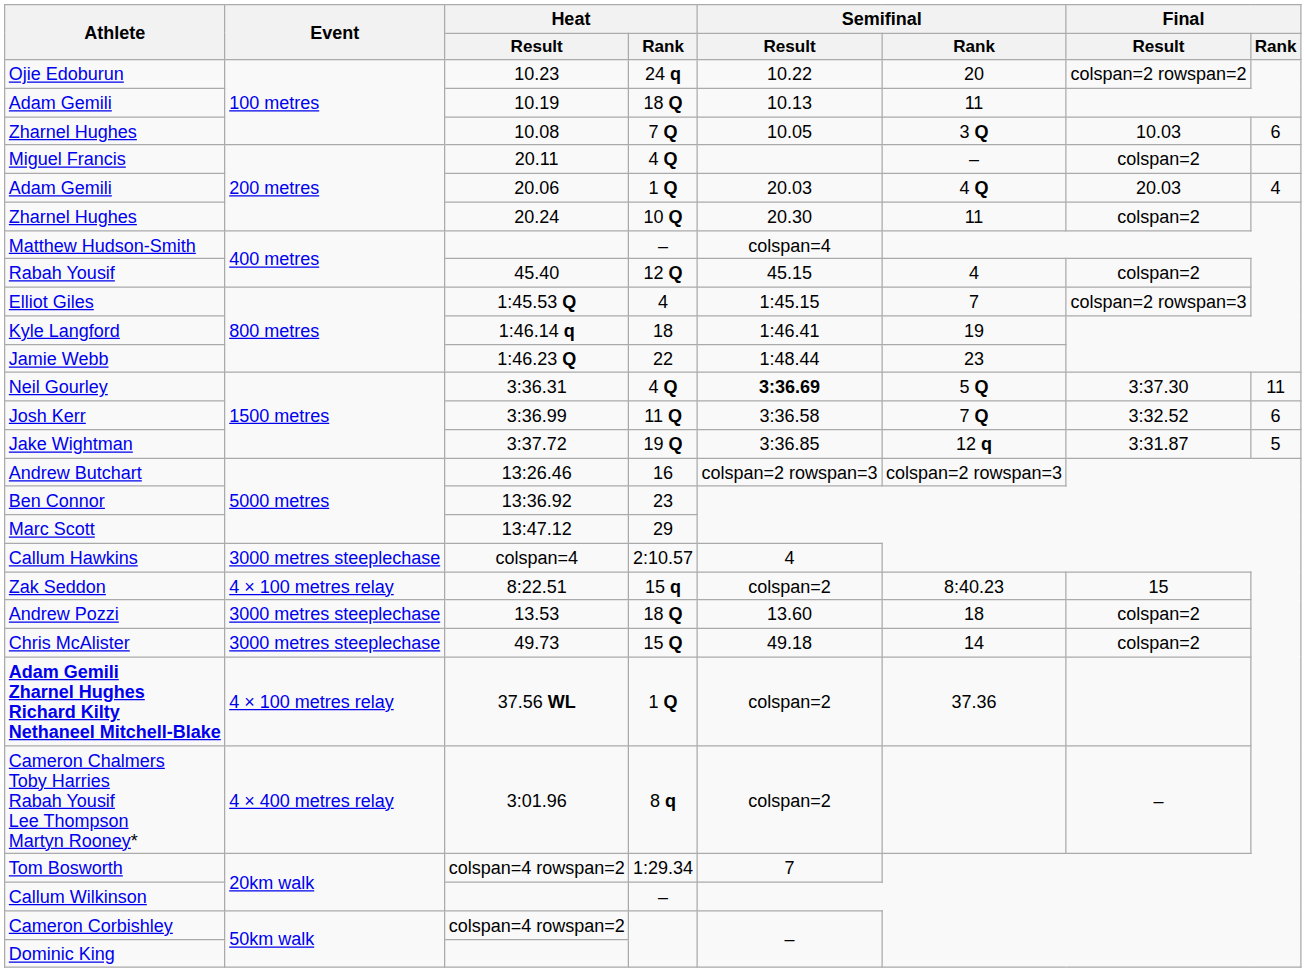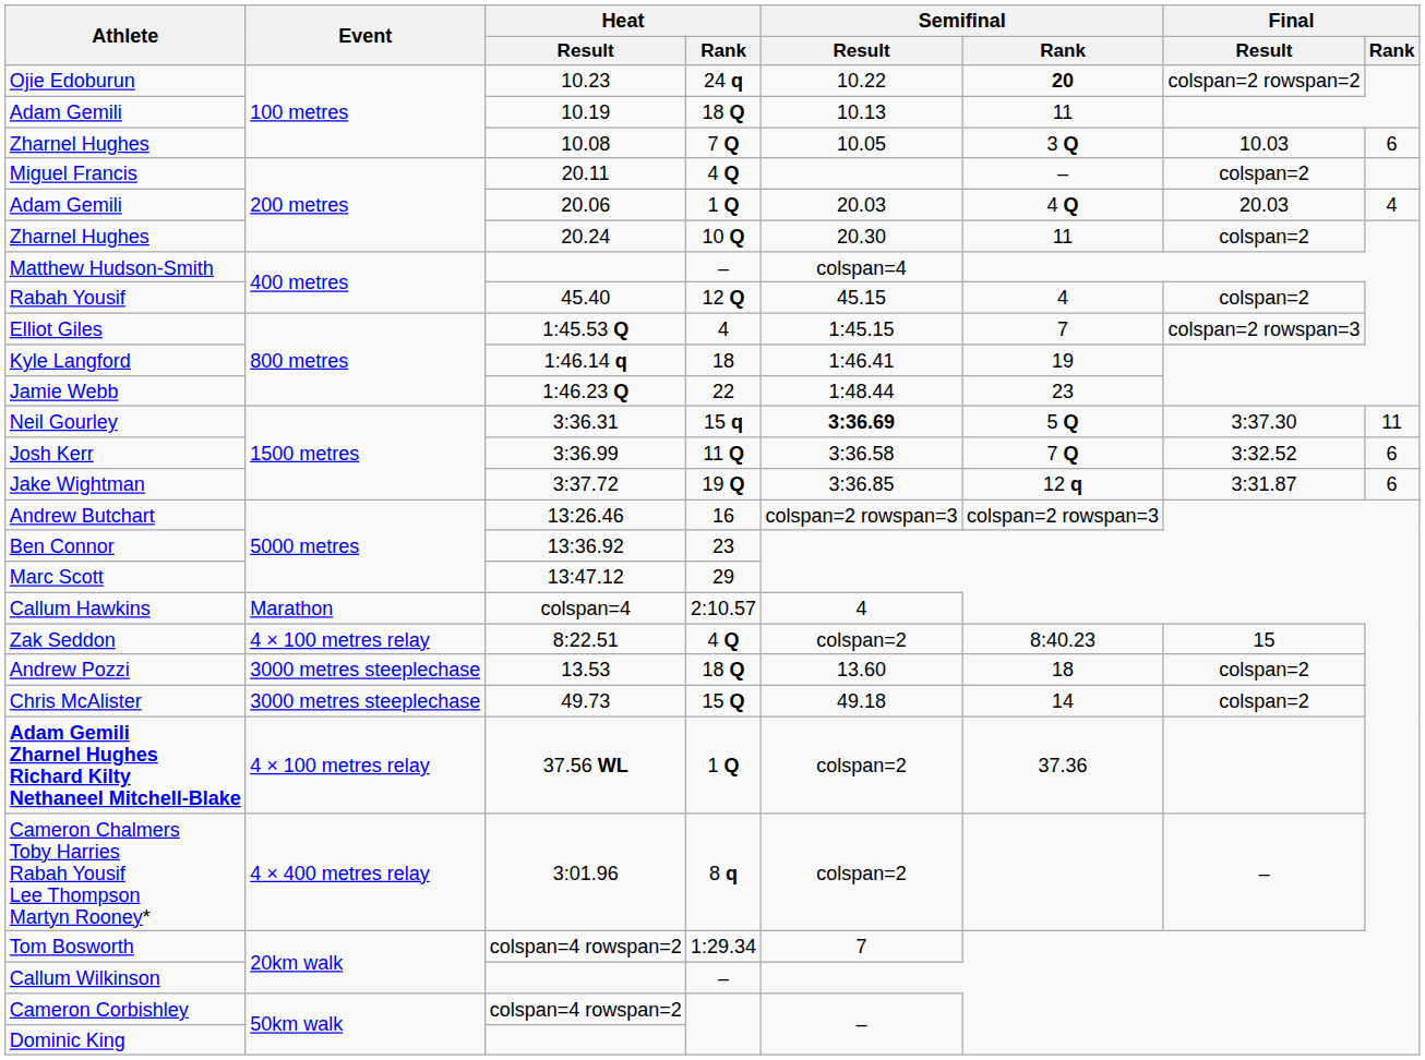Ojie Edoburun | Semifinal / Rank: normal -> bold
Neil Gourley | Heat / Rank: 4 Q -> 15 q
Jake Wightman | Final / Rank: 5 -> 6
Callum Hawkins | Event: 3000 metres steeplechase -> Marathon
Zak Seddon | Heat / Rank: 15 q -> 4 Q
